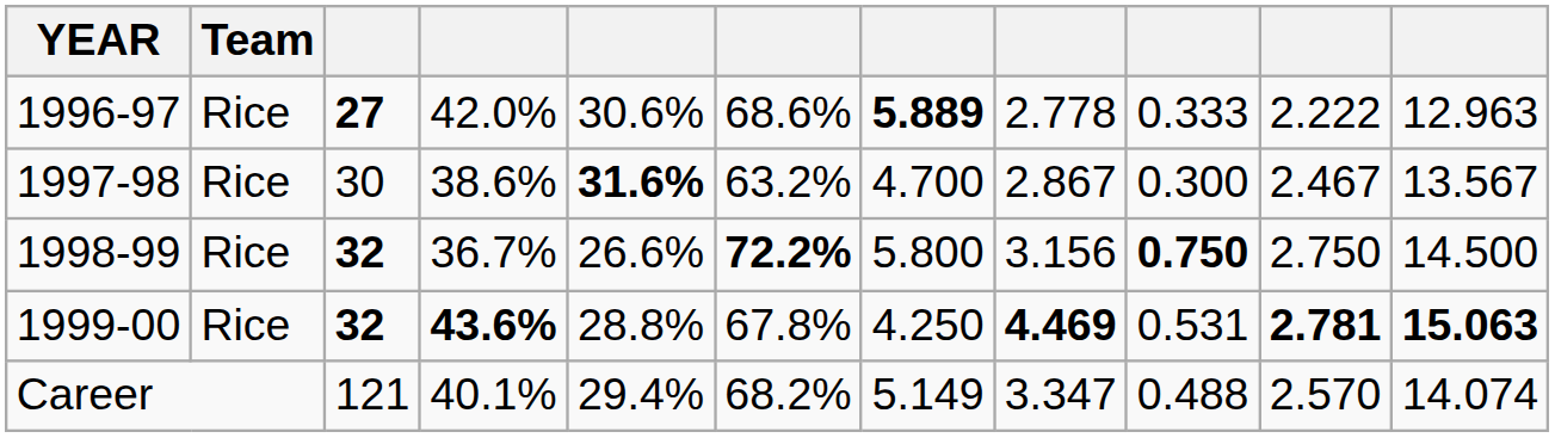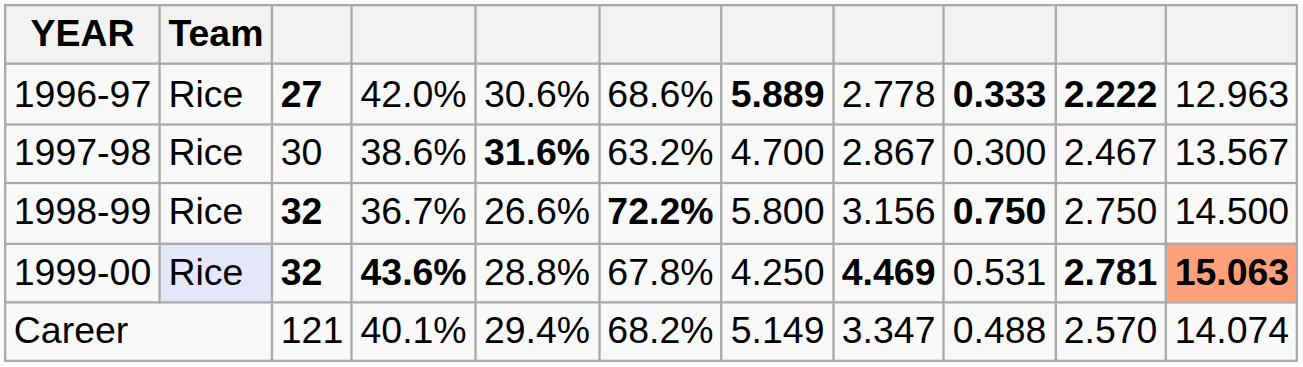1996-97 | column 9: normal -> bold
1996-97 | column 10: normal -> bold
1999-00 | Team: no background -> lavender background
1999-00 | column 11: no background -> lightsalmon background
